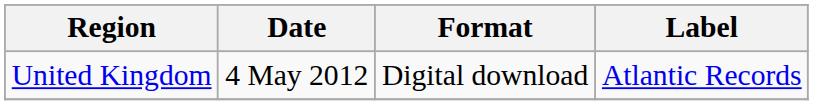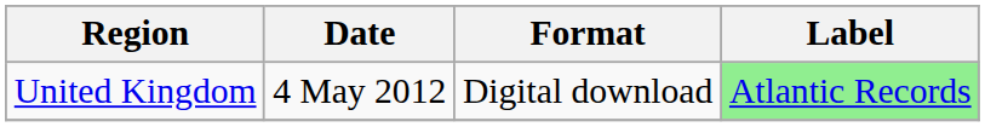United Kingdom | Label: no background -> lightgreen background
